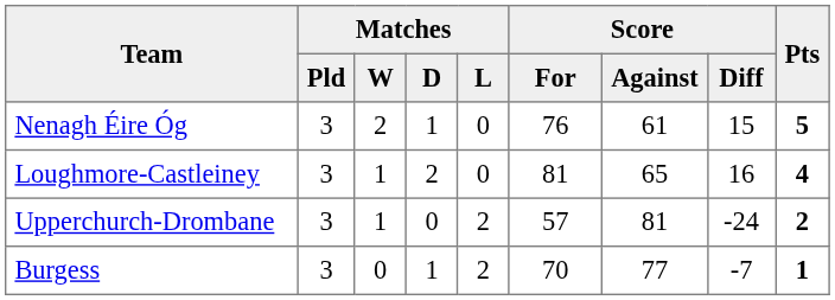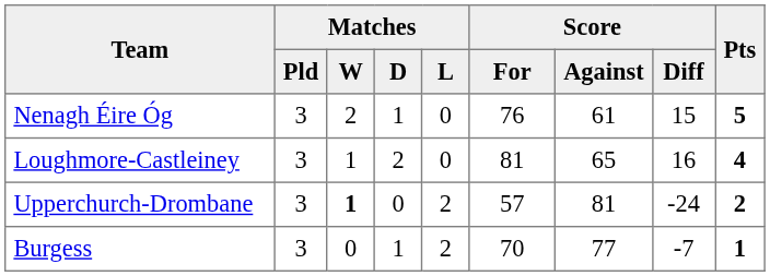Upperchurch-Drombane | Matches / W: normal -> bold
